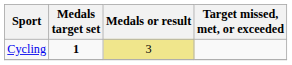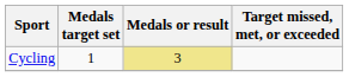Cycling | Medals target set: bold -> normal
